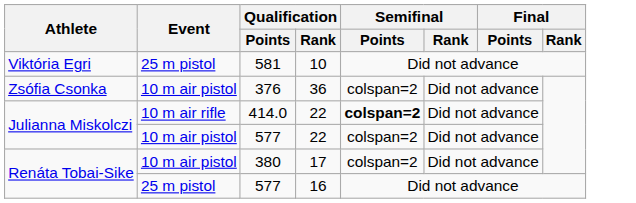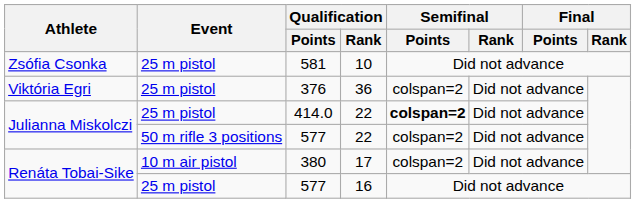581 | Athlete: Viktória Egri -> Zsófia Csonka
376 | Athlete: Zsófia Csonka -> Viktória Egri
376 | Event: 10 m air pistol -> 25 m pistol
414.0 | Event: 10 m air rifle -> 25 m pistol
577 / 22 | Event: 10 m air pistol -> 50 m rifle 3 positions
